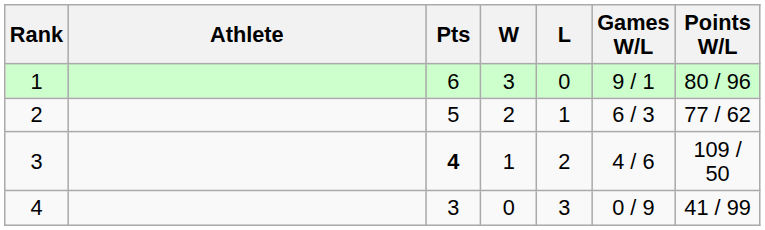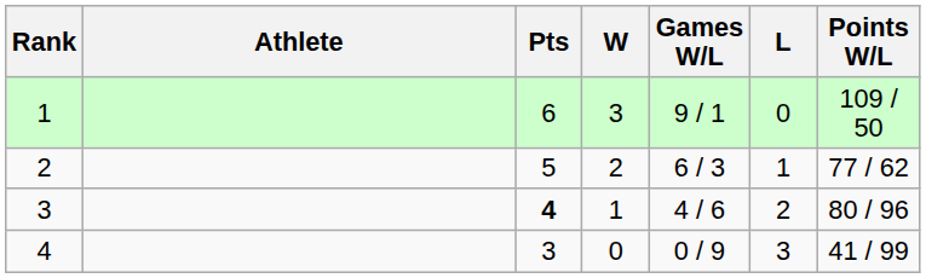columns swapped: L <-> Games W/L
row 2 | Points W/L: 80 / 96 -> 109 / 50
row 4 | Points W/L: 109 / 50 -> 80 / 96
